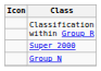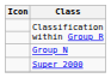row 4 | Class: Super 2000 -> Group N
row 5 | Class: Group N -> Super 2000
